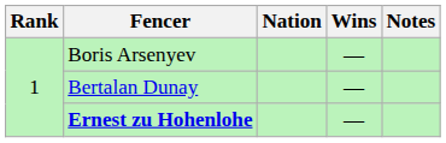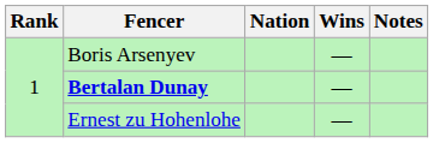Bertalan Dunay | Fencer: normal -> bold
Ernest zu Hohenlohe | Fencer: bold -> normal
